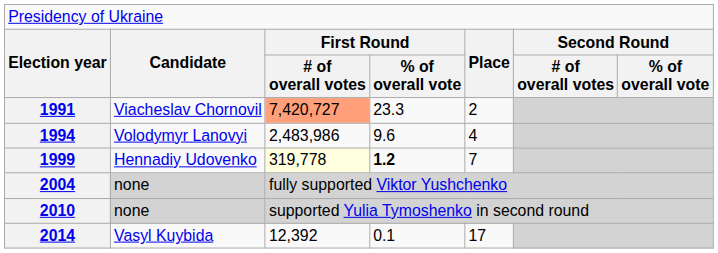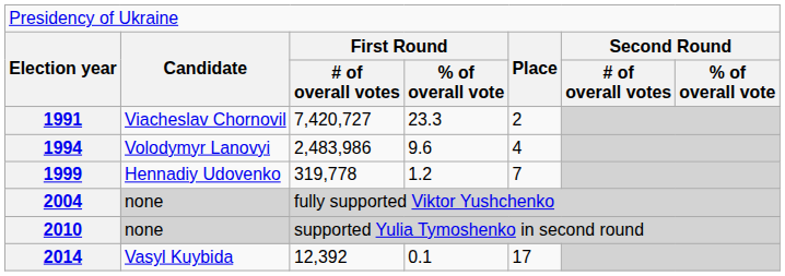1991 | column 3: lightsalmon background -> no background
1999 | column 3: lightyellow background -> no background
1999 | column 4: bold -> normal
